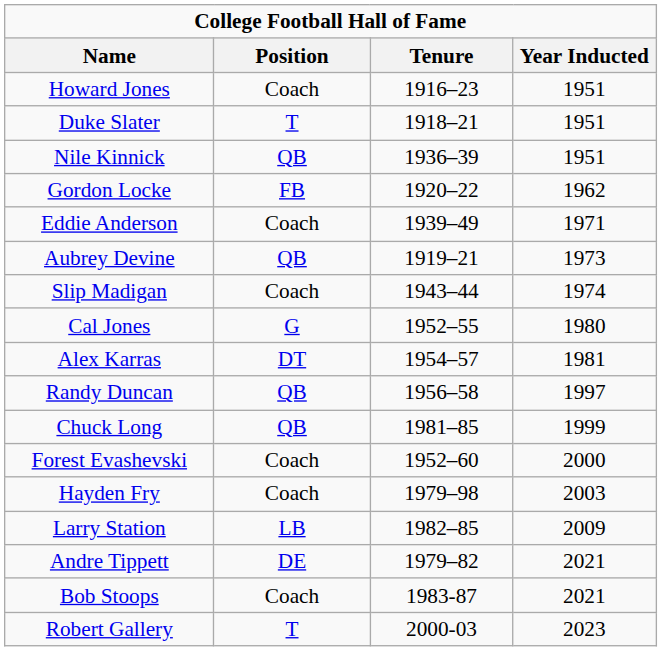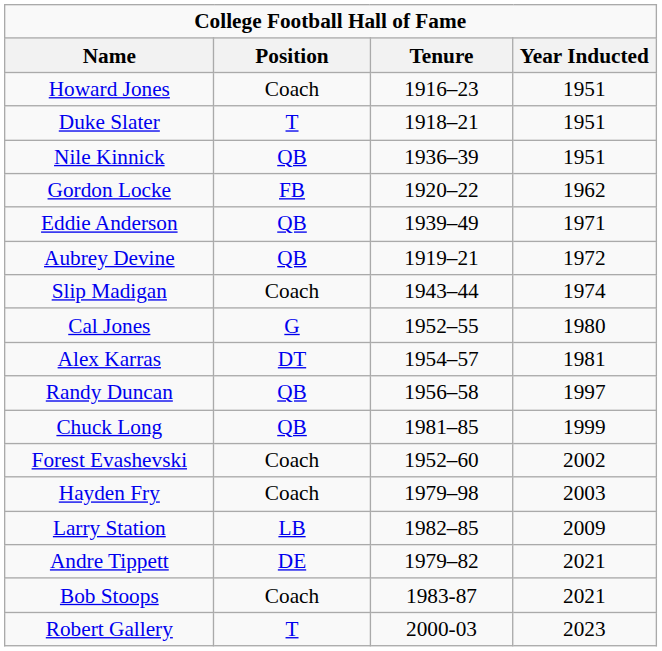Eddie Anderson | Position: Coach -> QB
Aubrey Devine | Year Inducted: 1973 -> 1972
Forest Evashevski | Year Inducted: 2000 -> 2002
